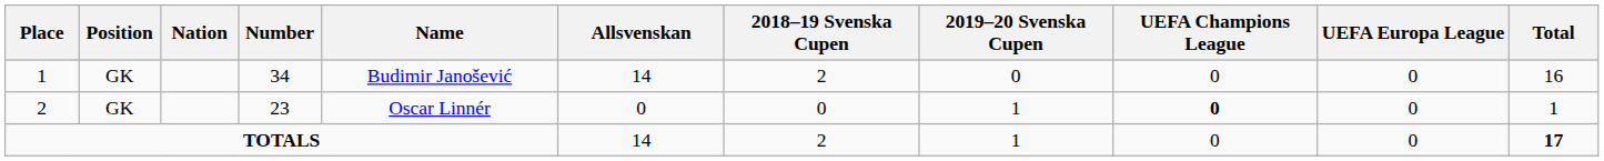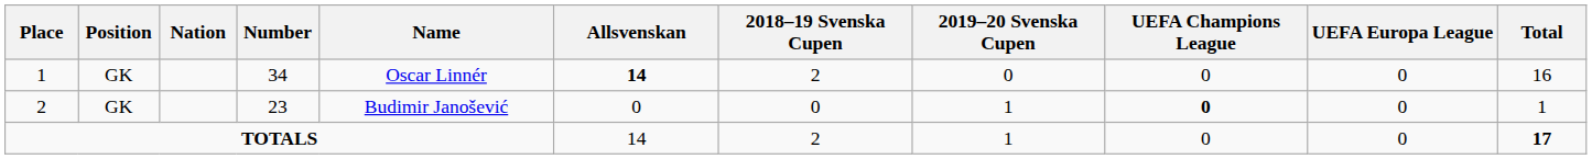row 2 | Name: Budimir Janošević -> Oscar Linnér
row 2 | Allsvenskan: normal -> bold
row 3 | Name: Oscar Linnér -> Budimir Janošević
